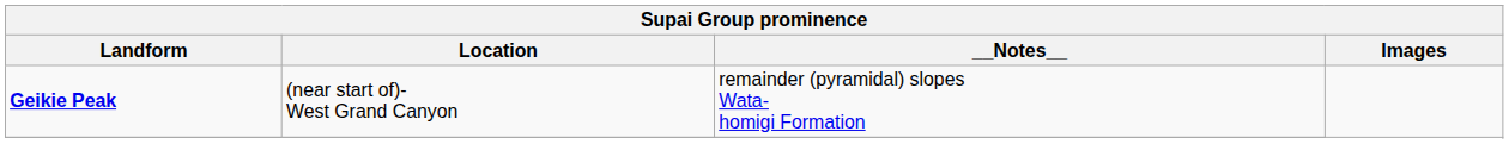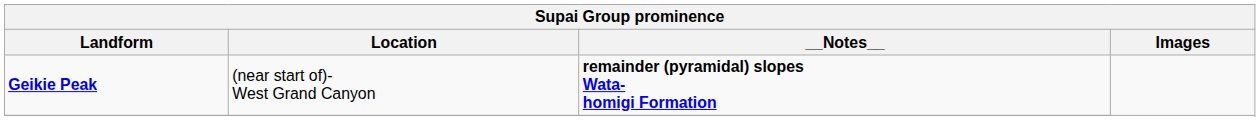Geikie Peak | __Notes__: normal -> bold
